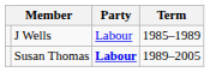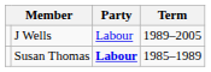J Wells | Term: 1985–1989 -> 1989–2005
Susan Thomas | Term: 1989–2005 -> 1985–1989
